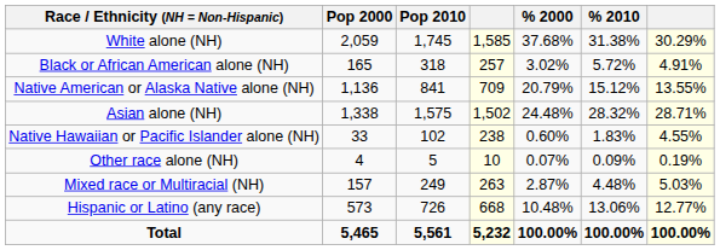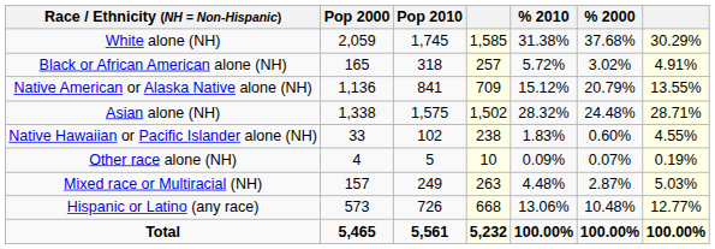columns swapped: % 2000 <-> % 2010
